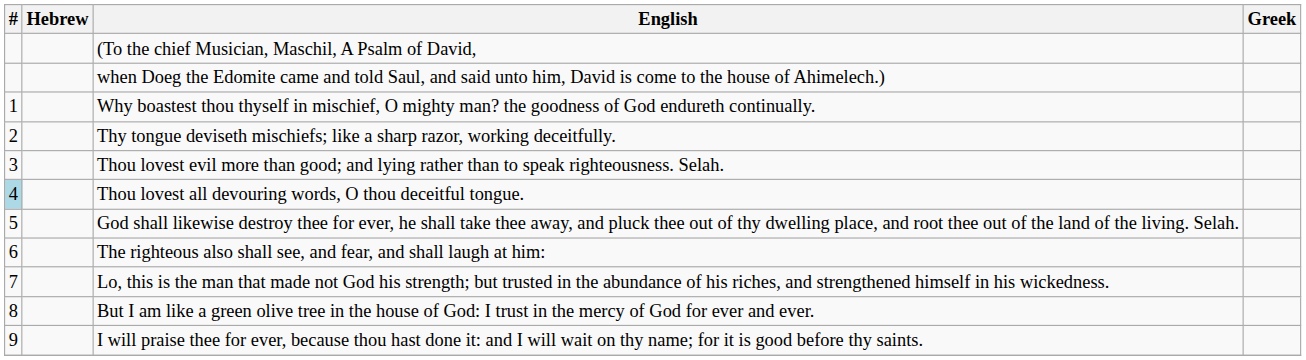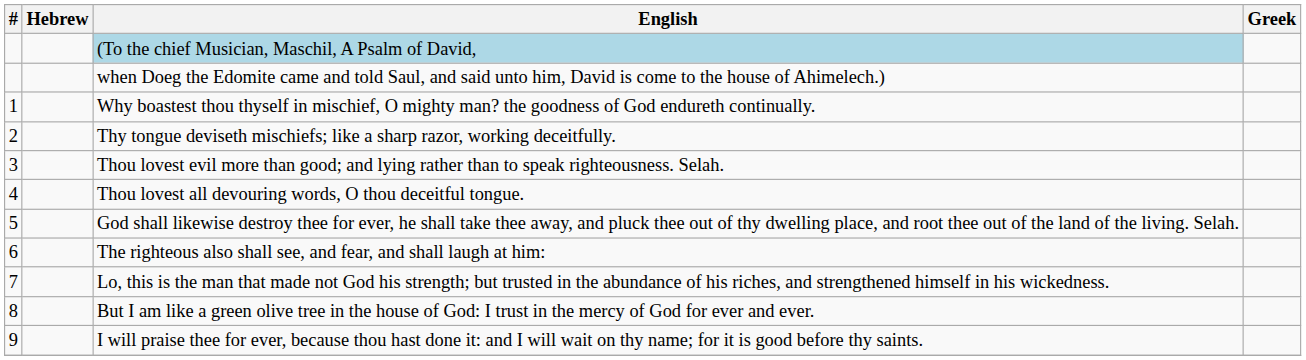(To the chief Musician, Maschil, A Psalm of David, | English: no background -> lightblue background
Thou lovest all devouring words, O thou deceitful tongue. | #: lightblue background -> no background
